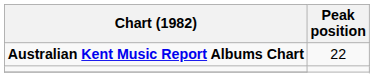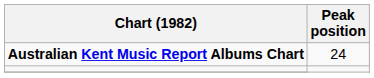row 2 | Peak position: 22 -> 24
